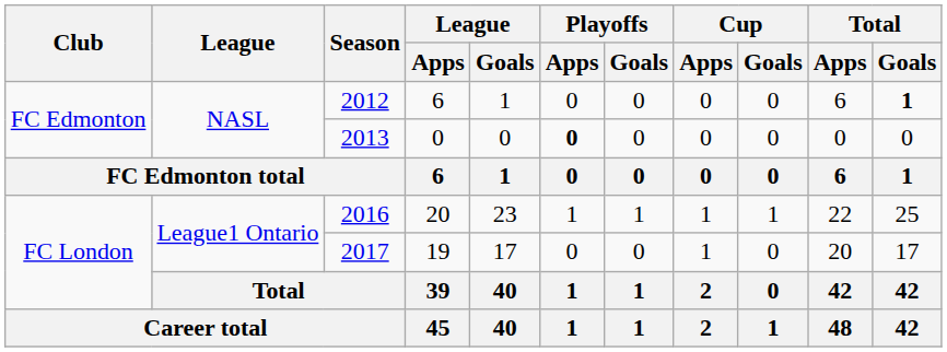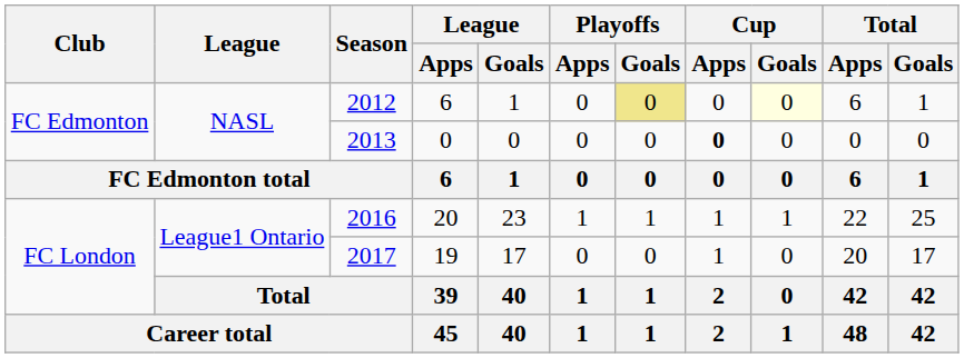2012 | Playoffs / Goals: no background -> khaki background
2012 | Cup / Goals: no background -> lightyellow background
2012 | Total / Goals: bold -> normal
2013 | Playoffs / Apps: bold -> normal
2013 | Cup / Apps: normal -> bold
